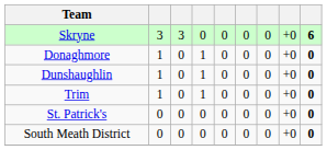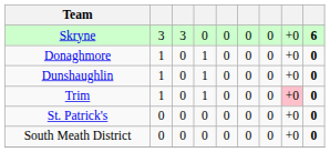Trim | column 8: no background -> pink background
